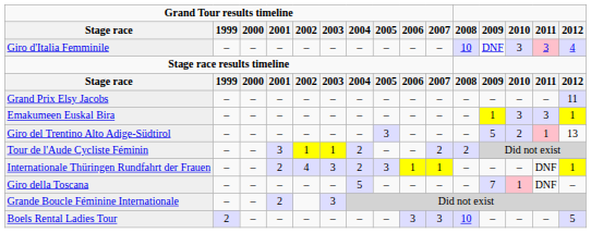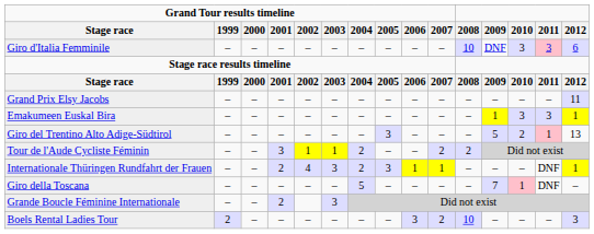Giro d'Italia Femminile | 2012: 4 -> 6
Boels Rental Ladies Tour | Grand Tour results timeline / 2007: 3 -> 2
Boels Rental Ladies Tour | 2012: 5 -> 3
